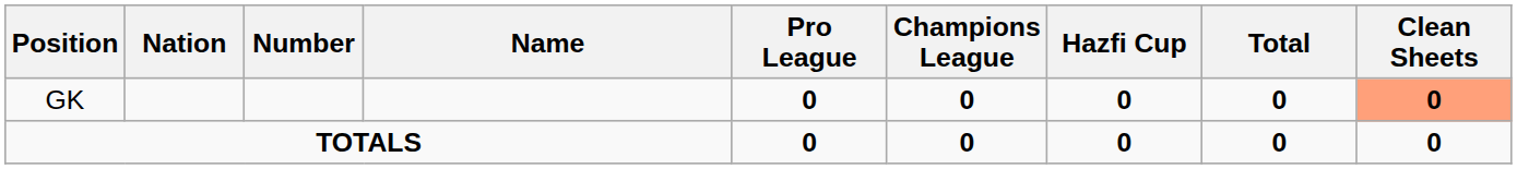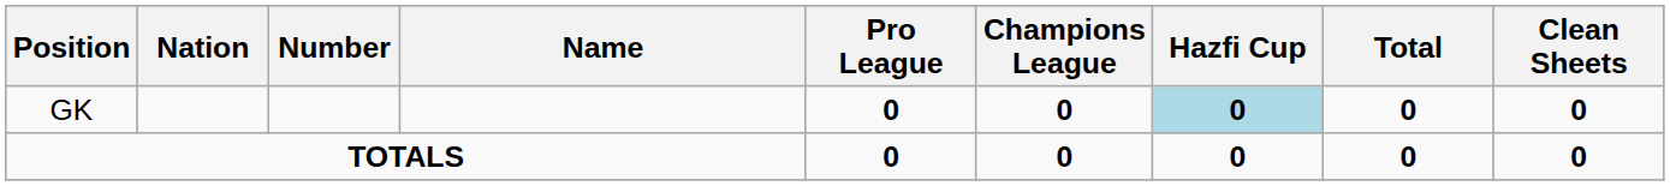GK | Hazfi Cup: no background -> lightblue background
GK | Clean Sheets: lightsalmon background -> no background
